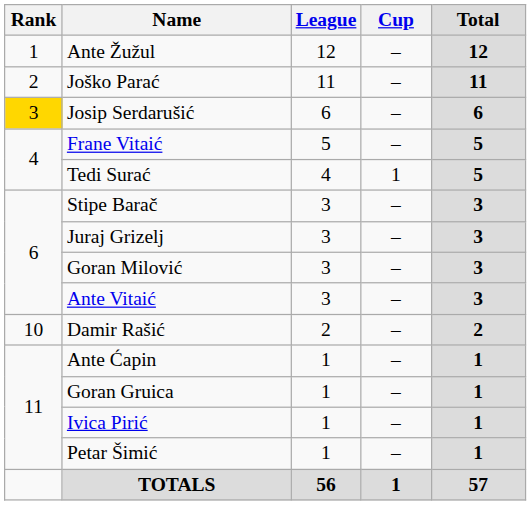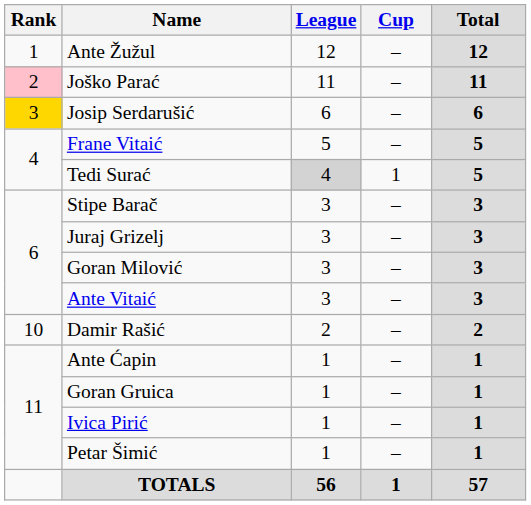Joško Parać | Rank: no background -> pink background
Tedi Surać | League: no background -> lightgrey background
